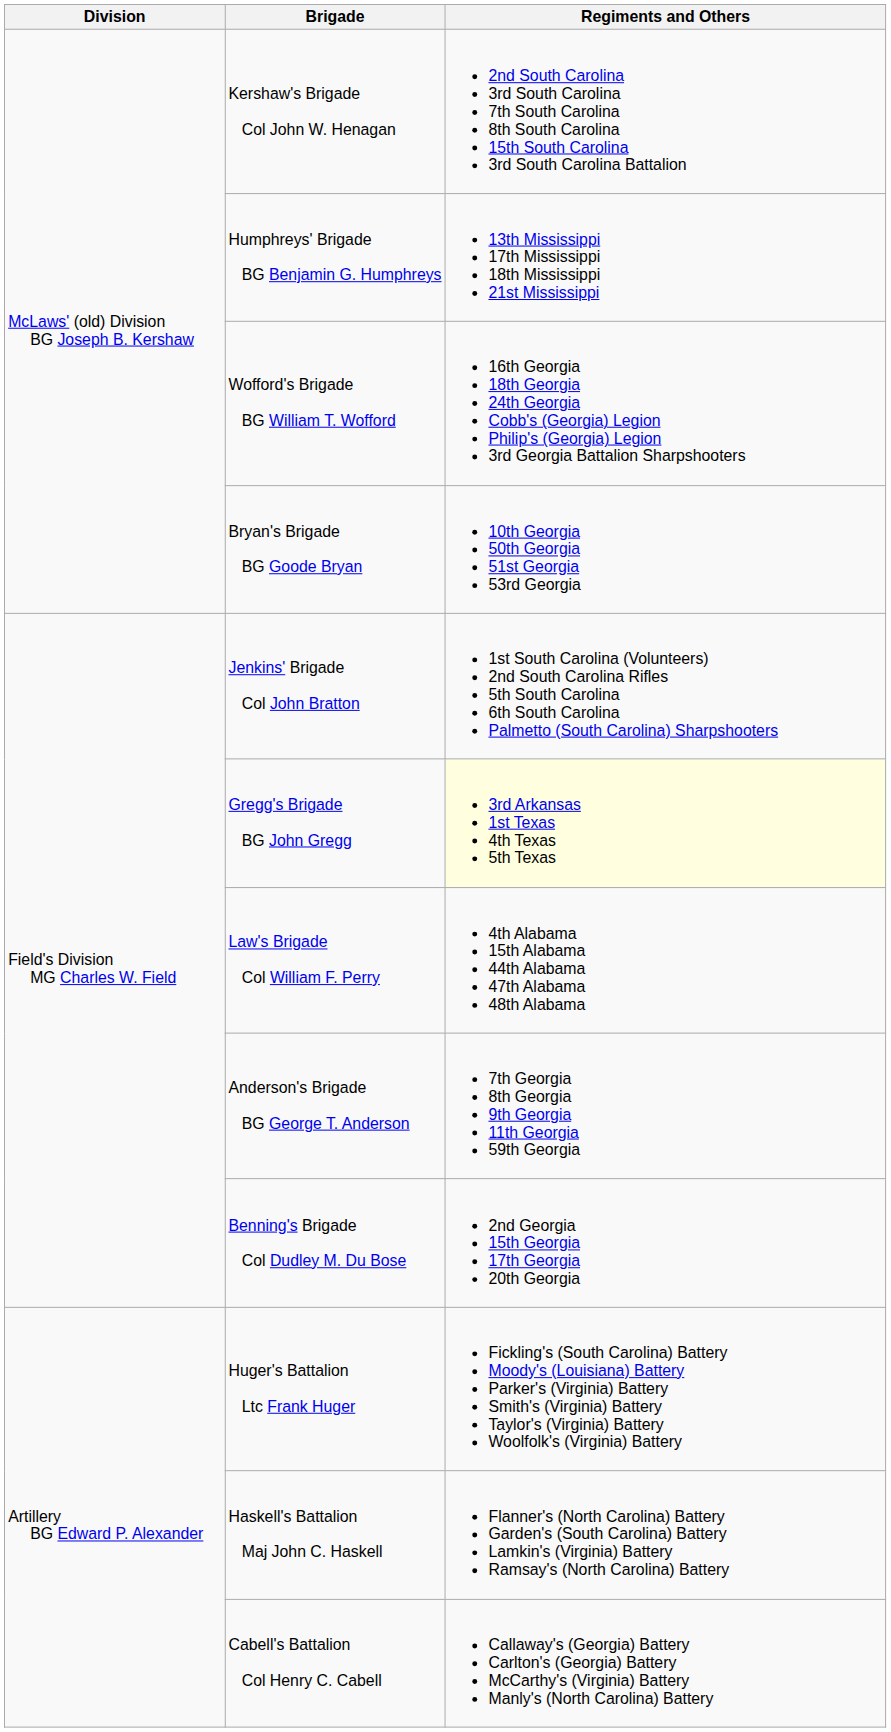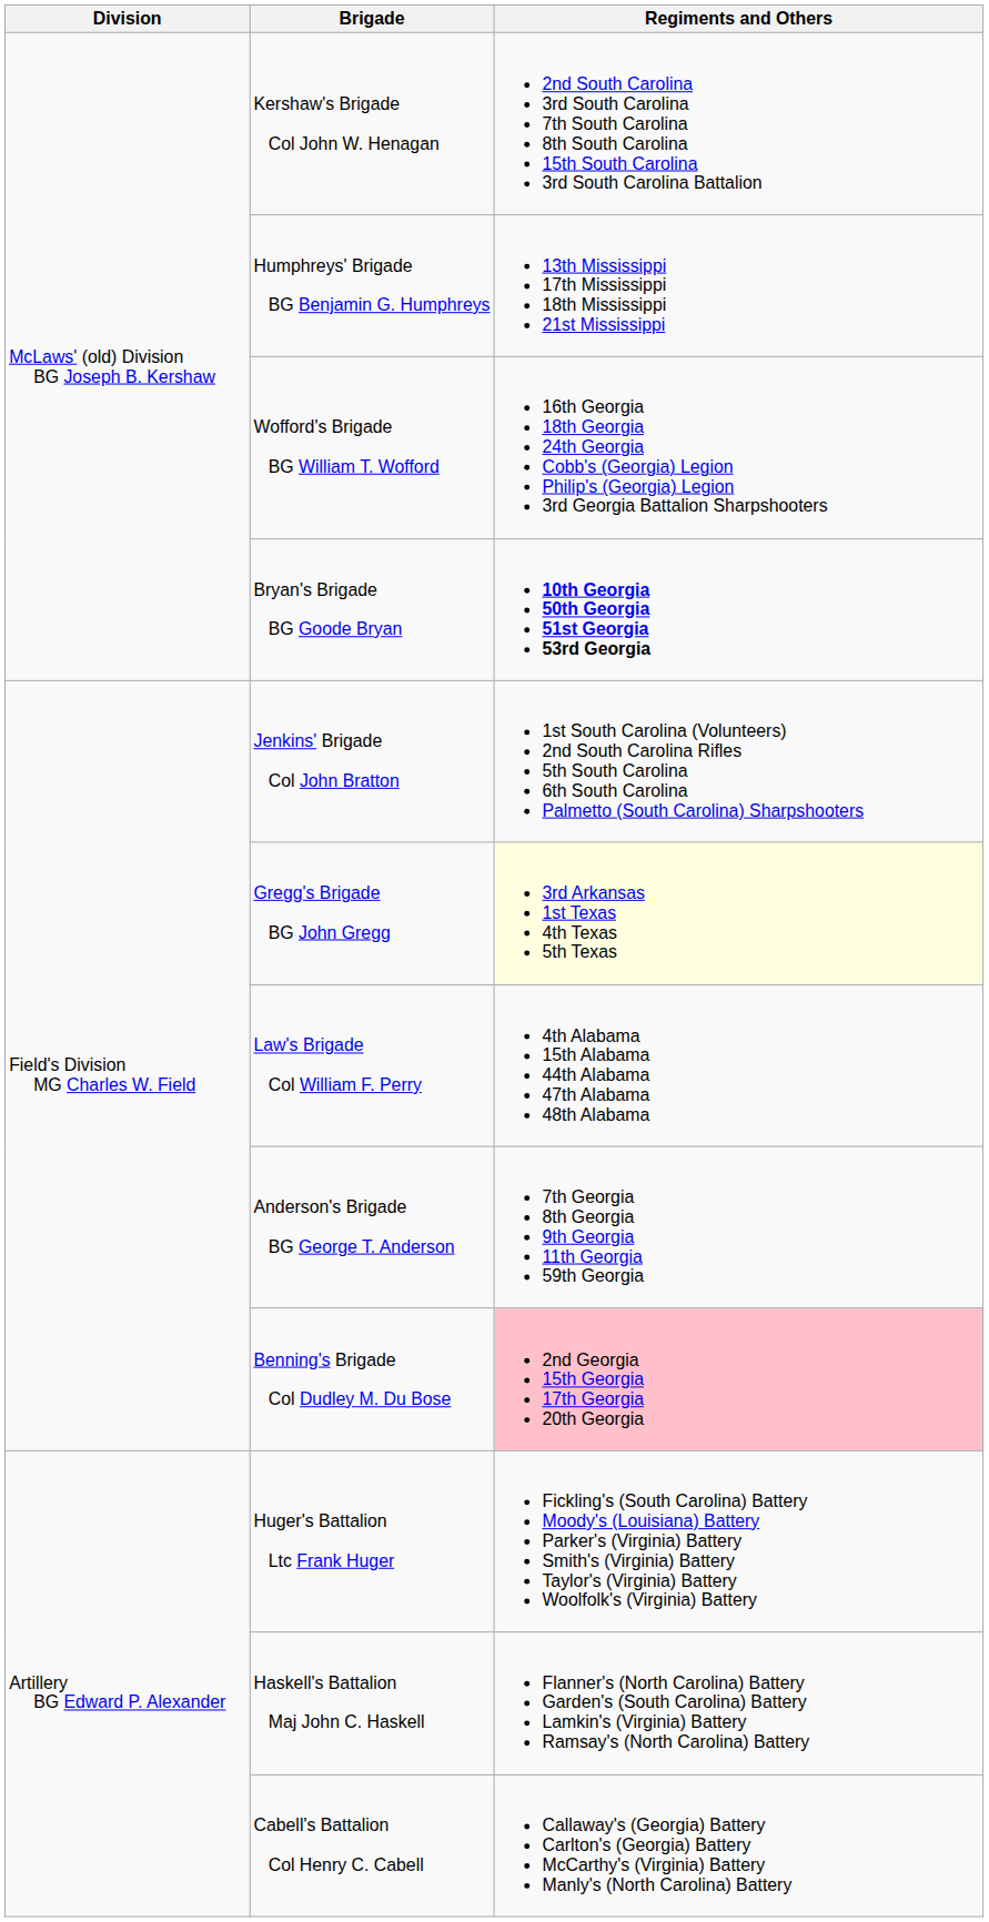Bryan's Brigade BG Goode Bryan | Regiments and Others: normal -> bold
Benning's Brigade Col Dudley M. Du Bose | Regiments and Others: no background -> pink background
